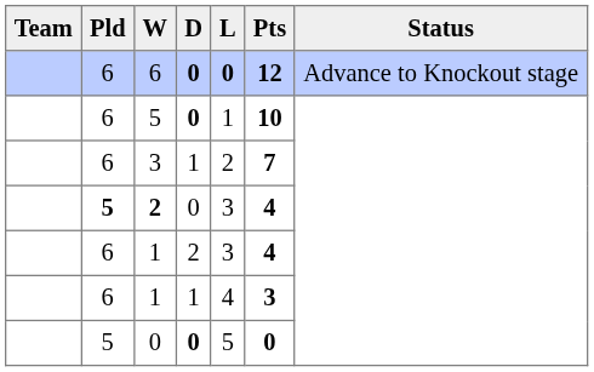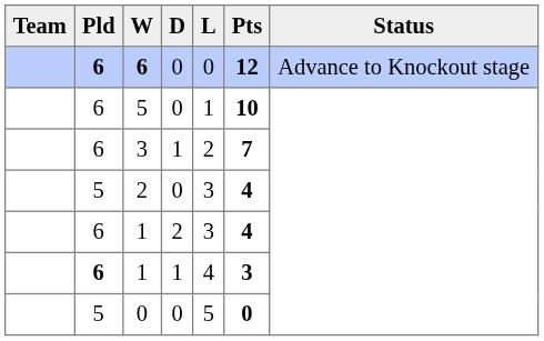row 2 | Pld: normal -> bold
row 2 | W: normal -> bold
row 2 | D: bold -> normal
row 2 | L: bold -> normal
row 3 | D: bold -> normal
row 5 | Pld: bold -> normal
row 5 | W: bold -> normal
row 7 | Pld: normal -> bold
row 8 | D: bold -> normal
